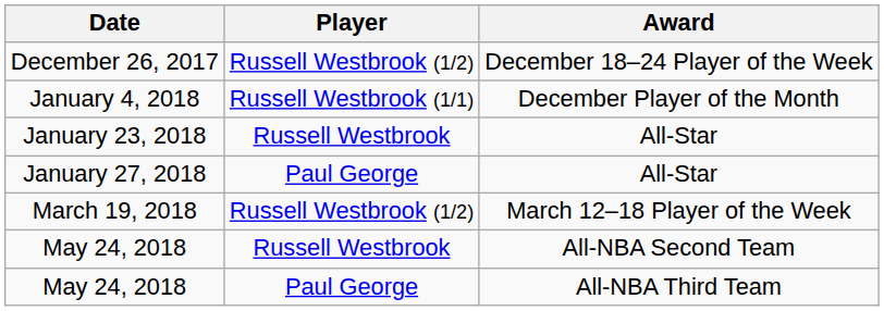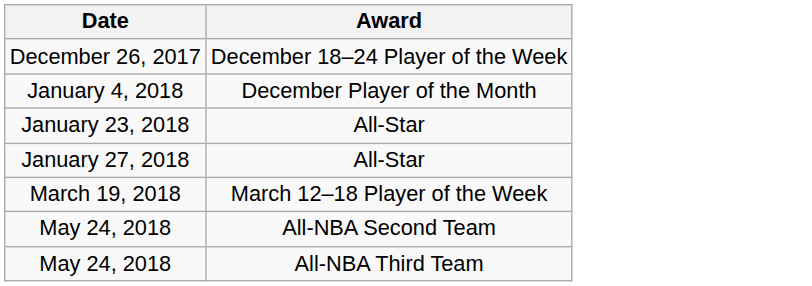- column: Player | Russell Westbrook (1/2) | Russell Westbrook (1/1) | Russell Westbrook | Paul George | Russell Westbrook (1/2) | Russell Westbrook | Paul George
